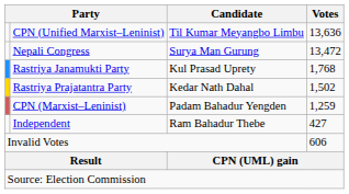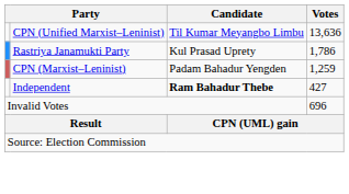- row: Nepali Congress | Surya Man Gurung | 13,472
Rastriya Janamukti Party | Votes: 1,768 -> 1,786
- row: Rastriya Prajatantra Party | Kedar Nath Dahal | 1,502
Independent | Candidate: normal -> bold
Invalid Votes | Votes: 606 -> 696
